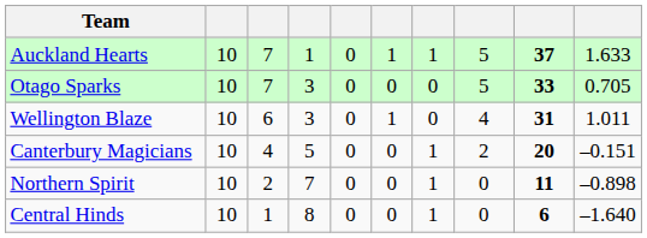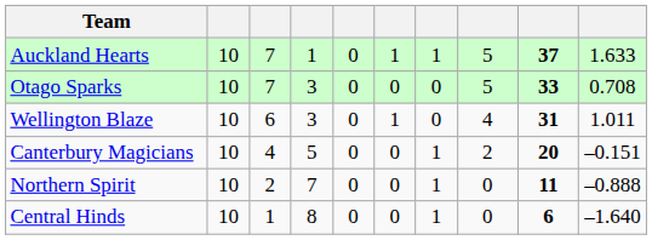Otago Sparks | column 10: 0.705 -> 0.708
Northern Spirit | column 10: –0.898 -> –0.888
